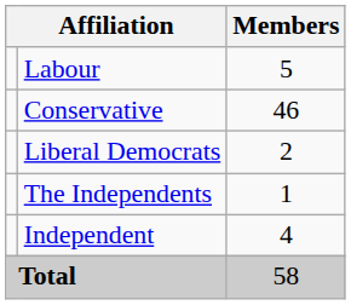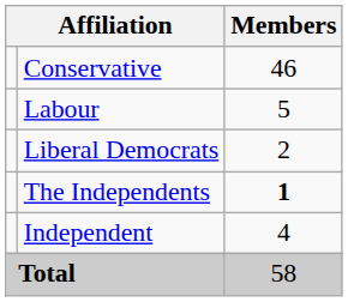rows swapped: Conservative <-> Labour
The Independents | Members: normal -> bold
